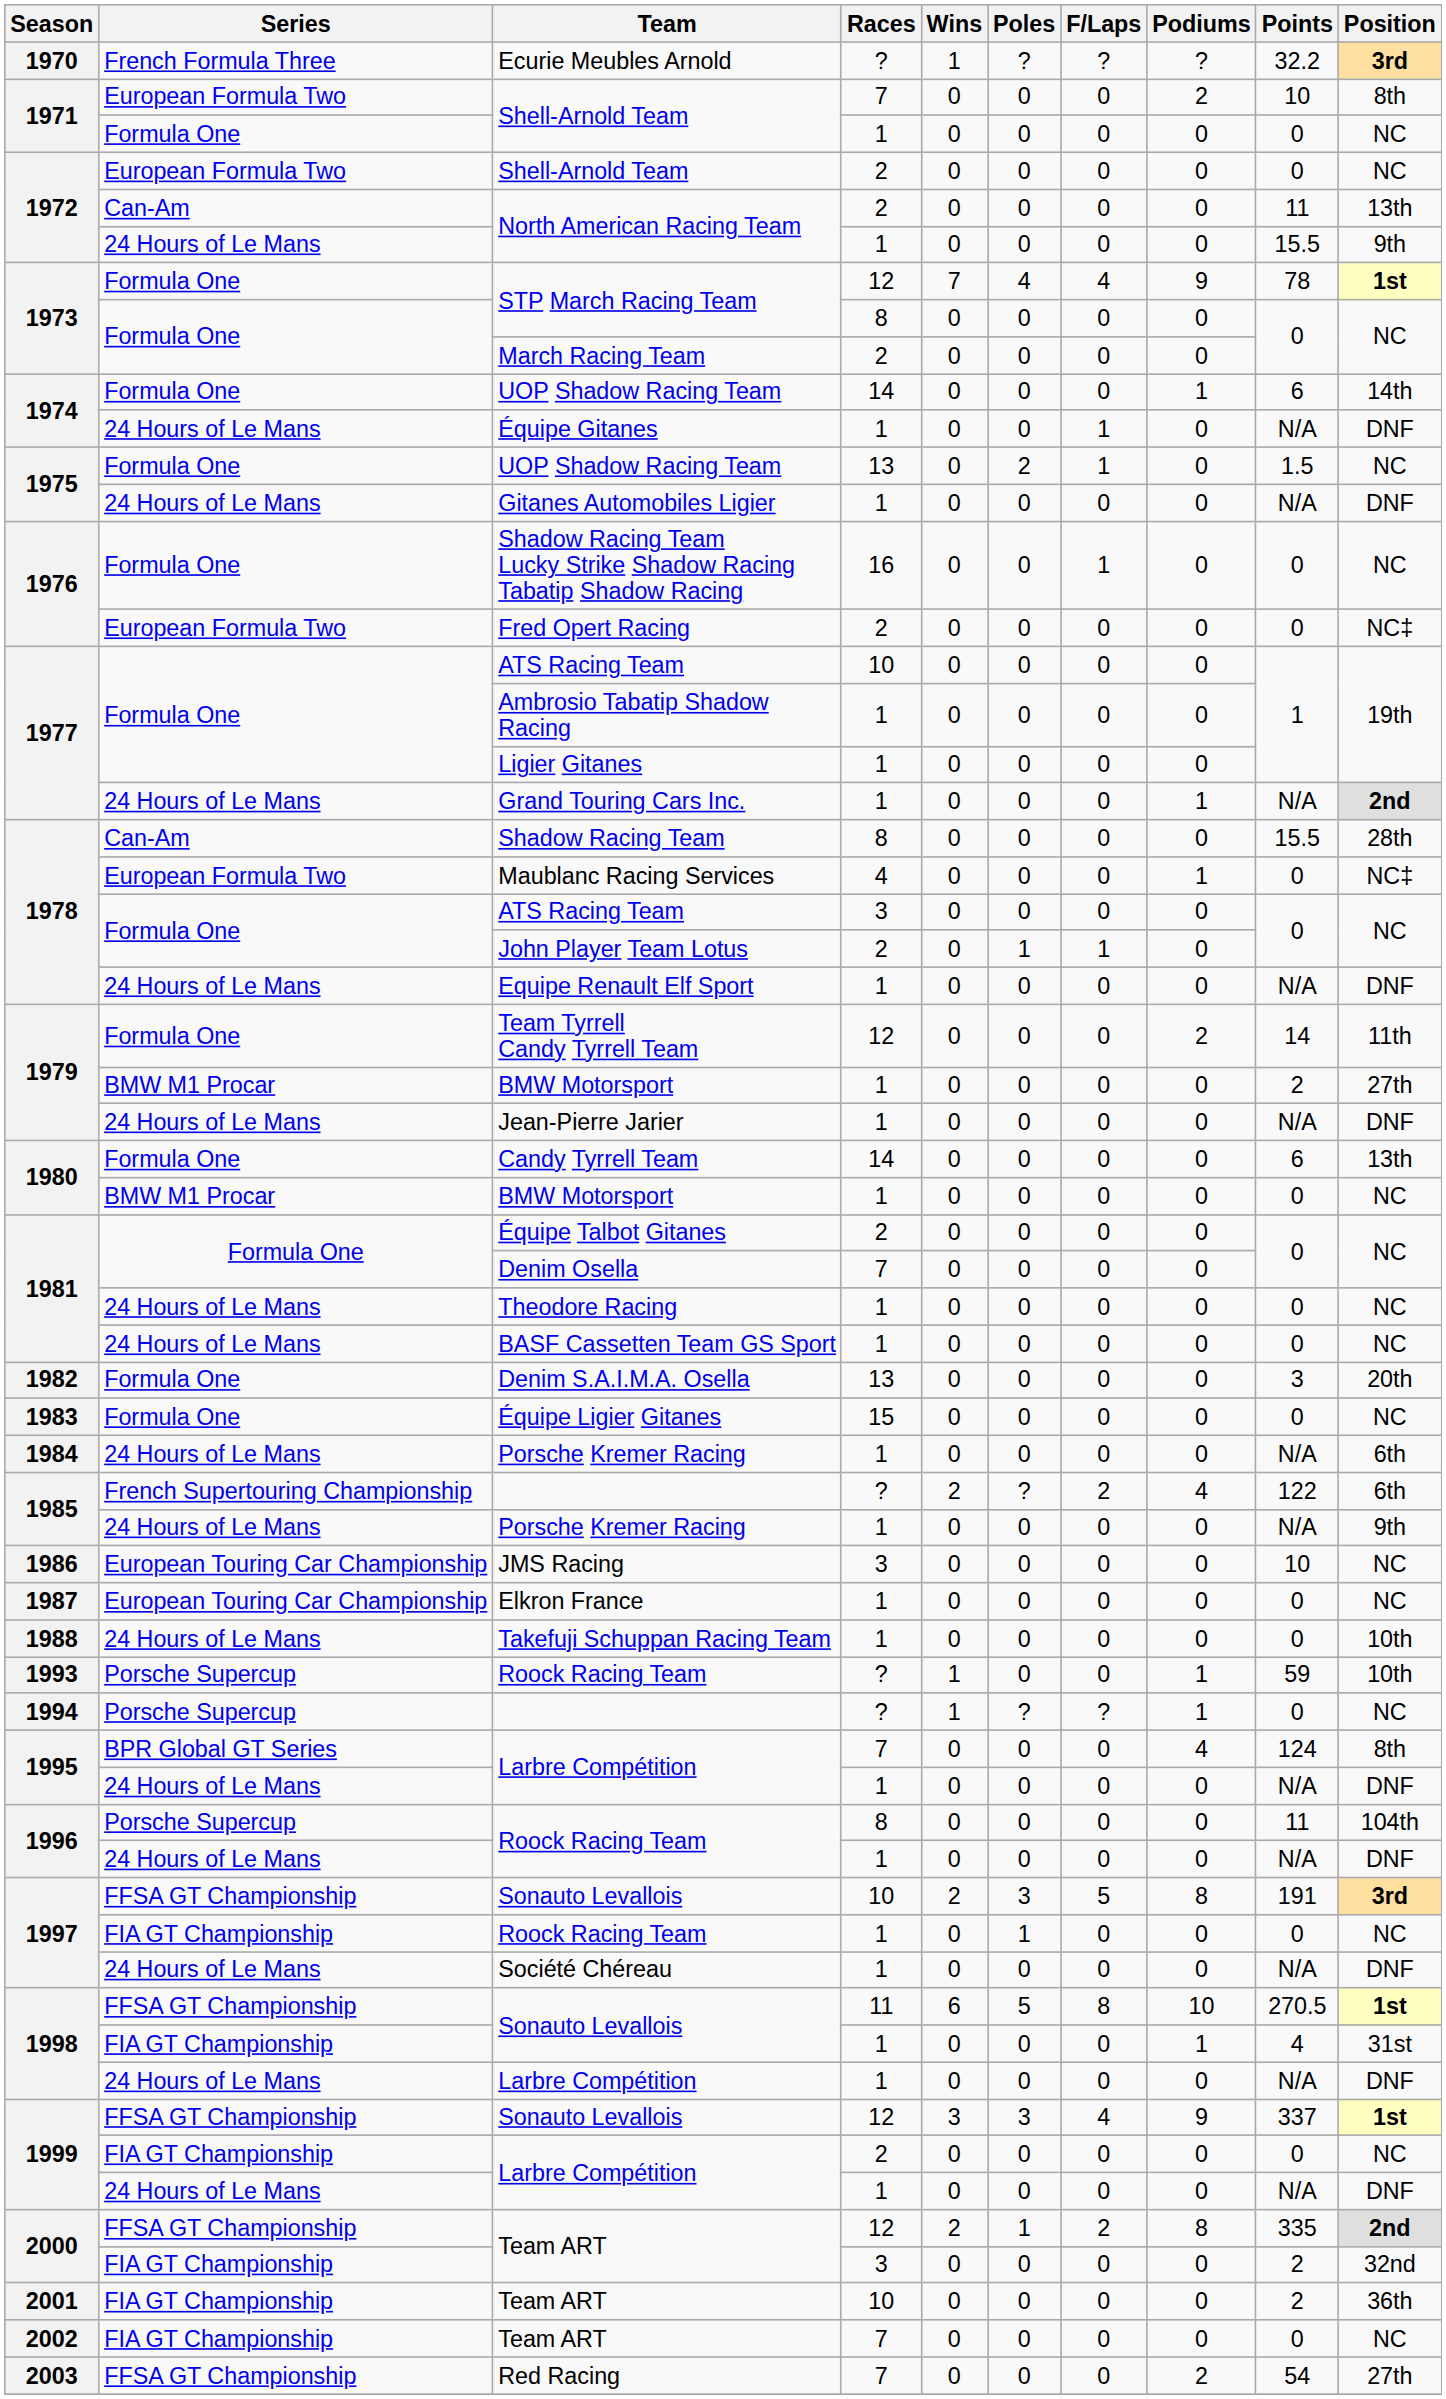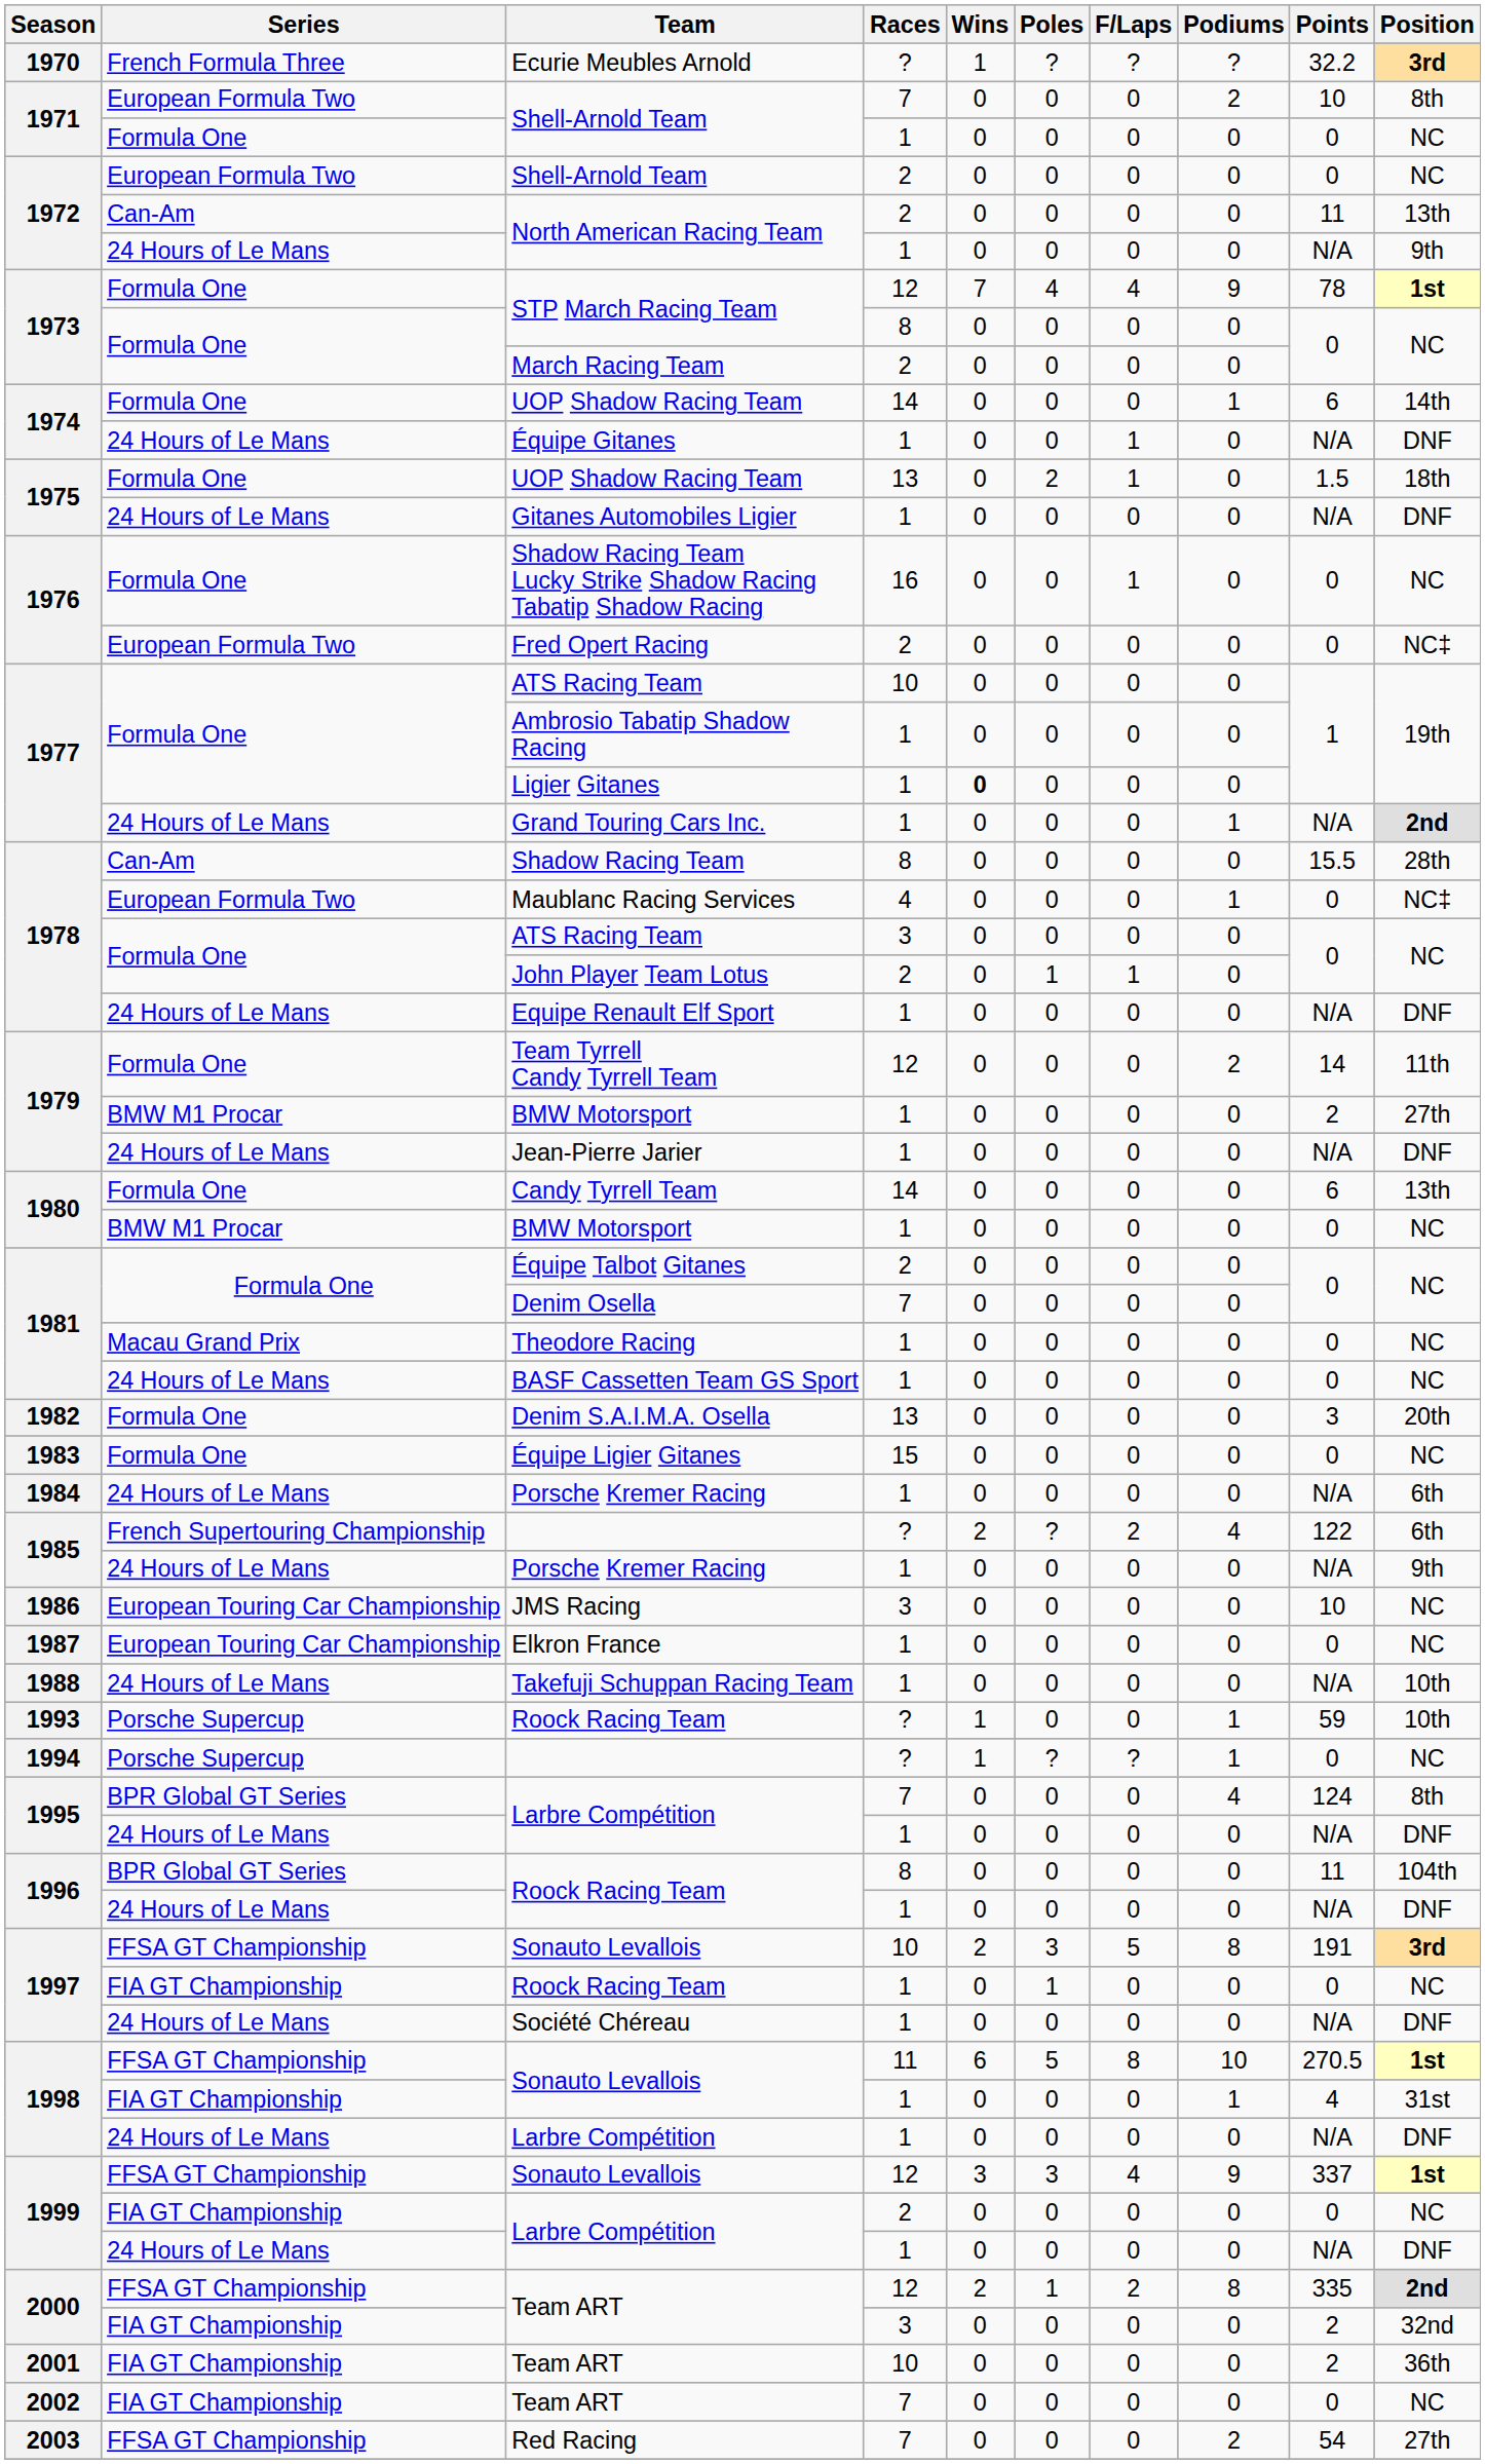North American Racing Team / 1 | Points: 15.5 -> N/A
UOP Shadow Racing Team / 13 | Position: NC -> 18th
Ligier Gitanes | Wins: normal -> bold
Theodore Racing | Series: 24 Hours of Le Mans -> Macau Grand Prix
Takefuji Schuppan Racing Team | Points: 0 -> N/A
Roock Racing Team / 8 | Series: Porsche Supercup -> BPR Global GT Series
